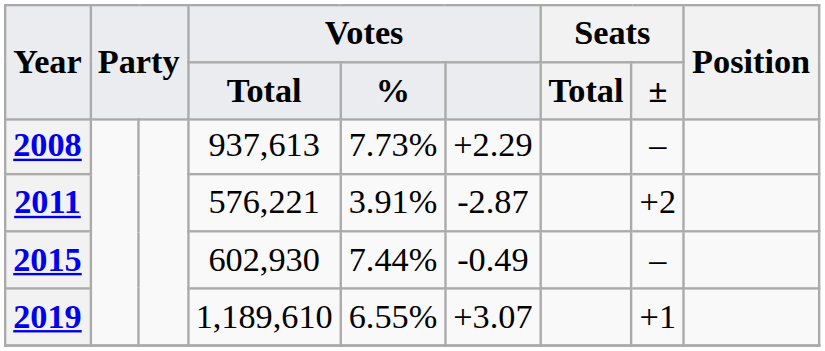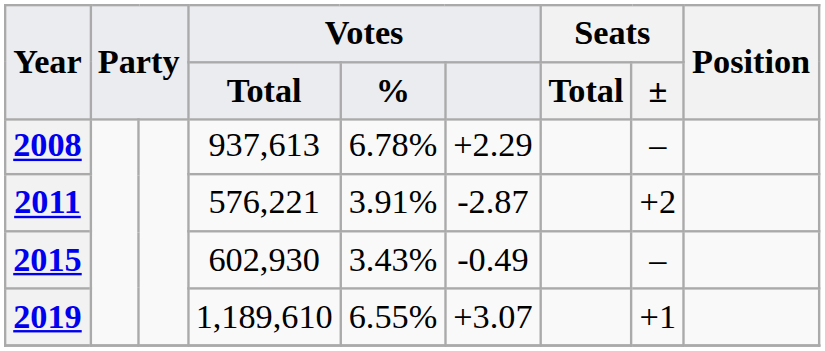2008 | Votes / %: 7.73% -> 6.78%
2015 | Votes / %: 7.44% -> 3.43%
